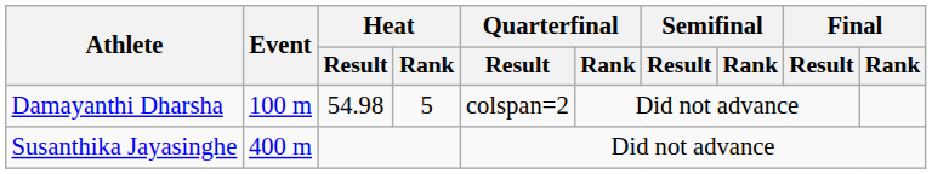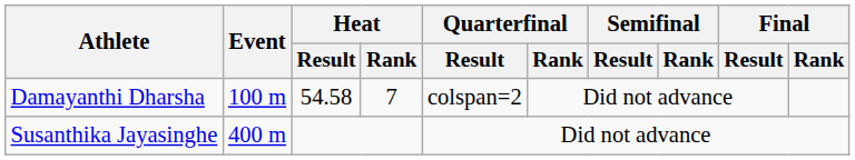Damayanthi Dharsha | Heat / Result: 54.98 -> 54.58
Damayanthi Dharsha | Heat / Rank: 5 -> 7
